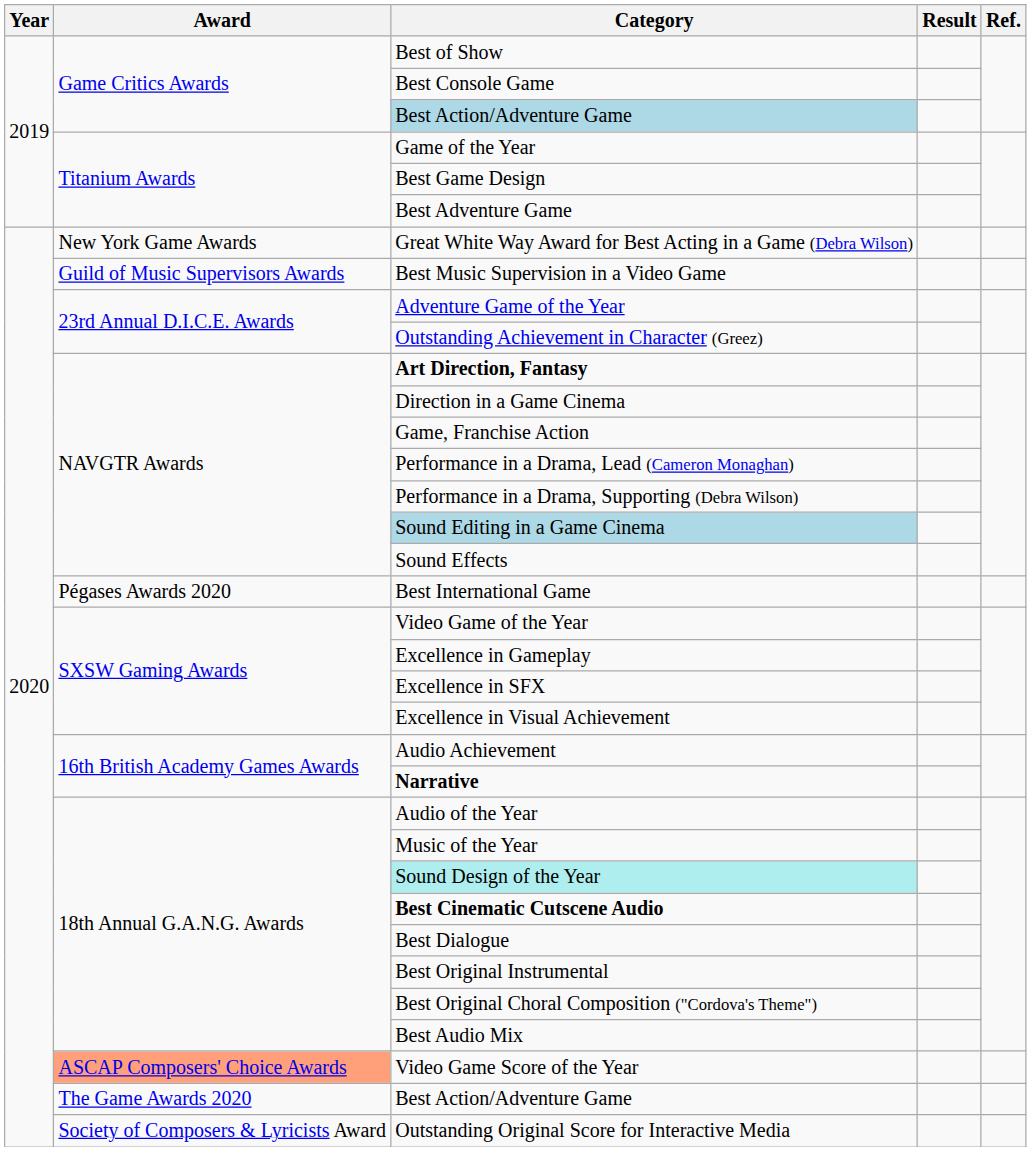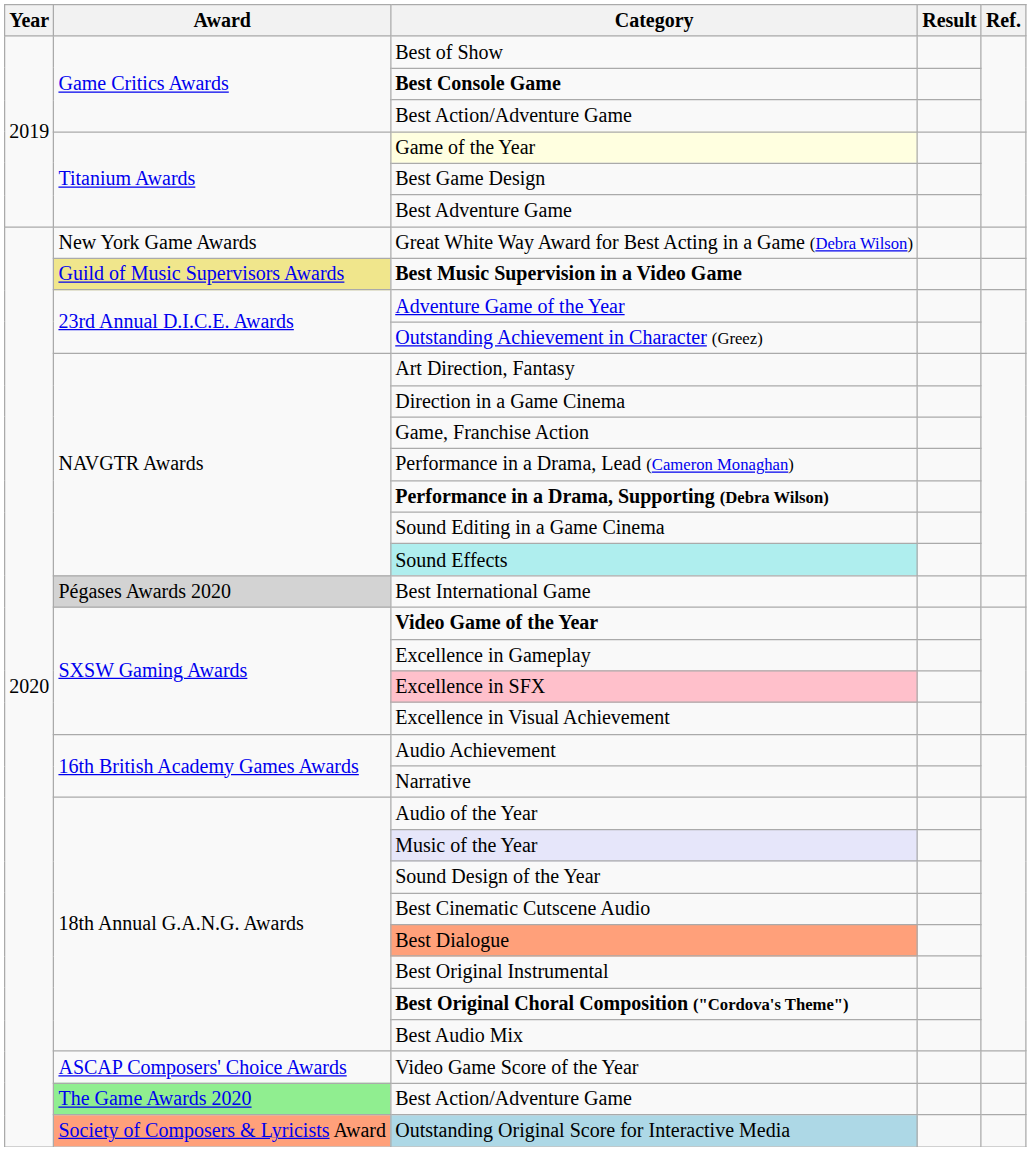Best Console Game | Category: normal -> bold
Game Critics Awards / Best Action/Adventure Game | Category: lightblue background -> no background
Game of the Year | Category: no background -> lightyellow background
Best Music Supervision in a Video Game | Award: no background -> khaki background
Best Music Supervision in a Video Game | Category: normal -> bold
Art Direction, Fantasy | Category: bold -> normal
Performance in a Drama, Supporting (Debra Wilson) | Category: normal -> bold
Sound Editing in a Game Cinema | Category: lightblue background -> no background
Sound Effects | Category: no background -> paleturquoise background
Best International Game | Award: no background -> lightgrey background
Video Game of the Year | Category: normal -> bold
Excellence in SFX | Category: no background -> pink background
Narrative | Category: bold -> normal
Music of the Year | Category: no background -> lavender background
Sound Design of the Year | Category: paleturquoise background -> no background
Best Cinematic Cutscene Audio | Category: bold -> normal
Best Dialogue | Category: no background -> lightsalmon background
Best Original Choral Composition ("Cordova's Theme") | Category: normal -> bold
Video Game Score of the Year | Award: lightsalmon background -> no background
The Game Awards 2020 / Best Action/Adventure Game | Award: no background -> lightgreen background
Outstanding Original Score for Interactive Media | Award: no background -> lightsalmon background
Outstanding Original Score for Interactive Media | Category: no background -> lightblue background
